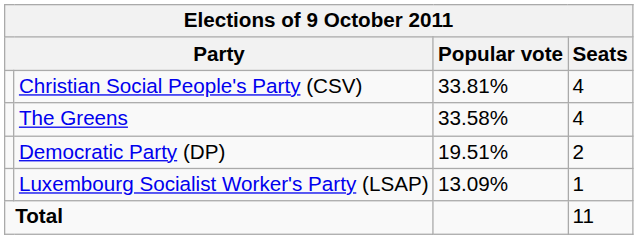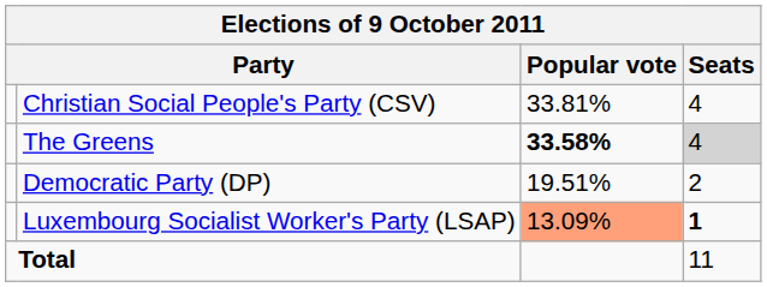The Greens | Popular vote: normal -> bold
The Greens | Seats: no background -> lightgrey background
Luxembourg Socialist Worker's Party (LSAP) | Popular vote: no background -> lightsalmon background
Luxembourg Socialist Worker's Party (LSAP) | Seats: normal -> bold
